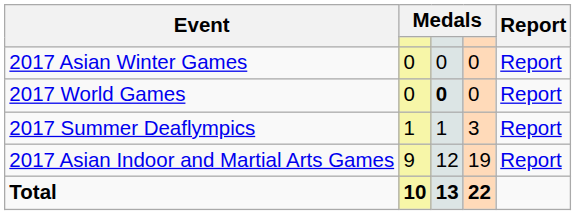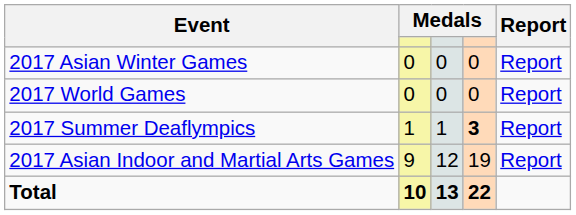2017 World Games | column 3: bold -> normal
2017 Summer Deaflympics | column 4: normal -> bold
